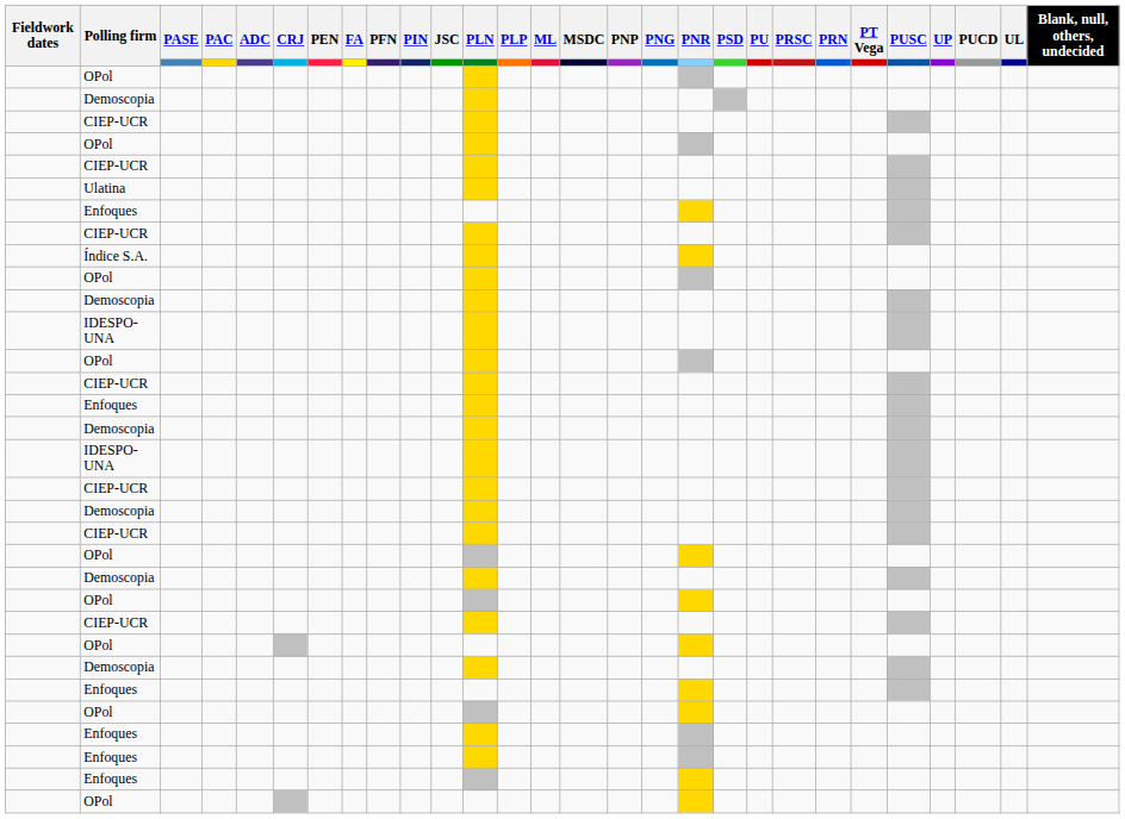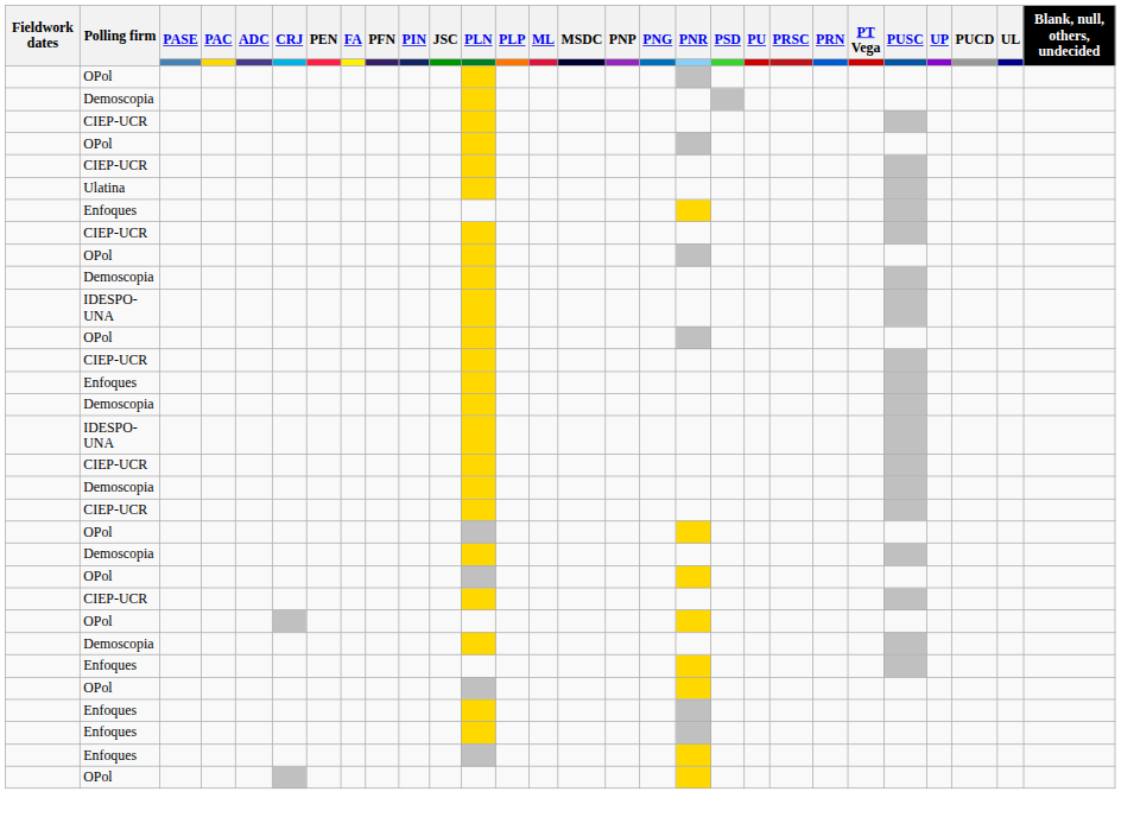- row: Índice S.A.
